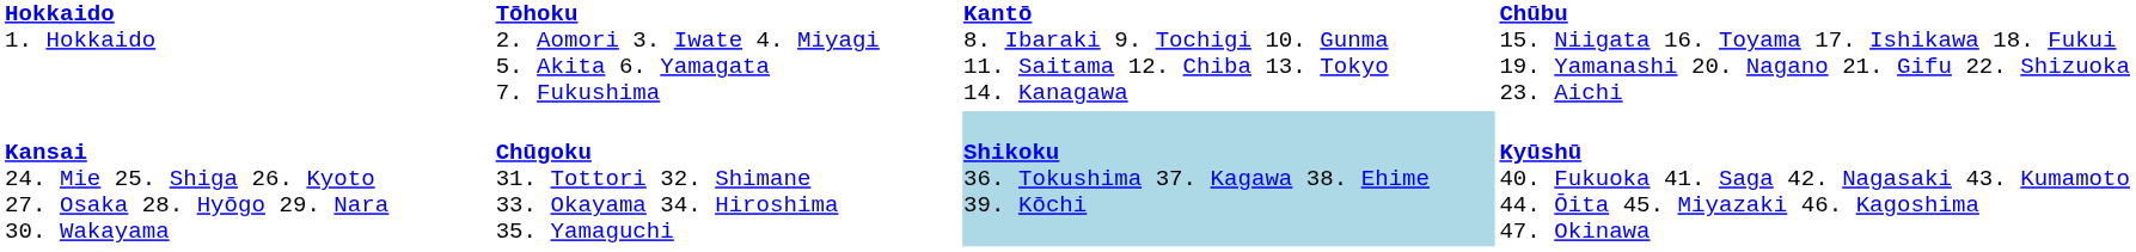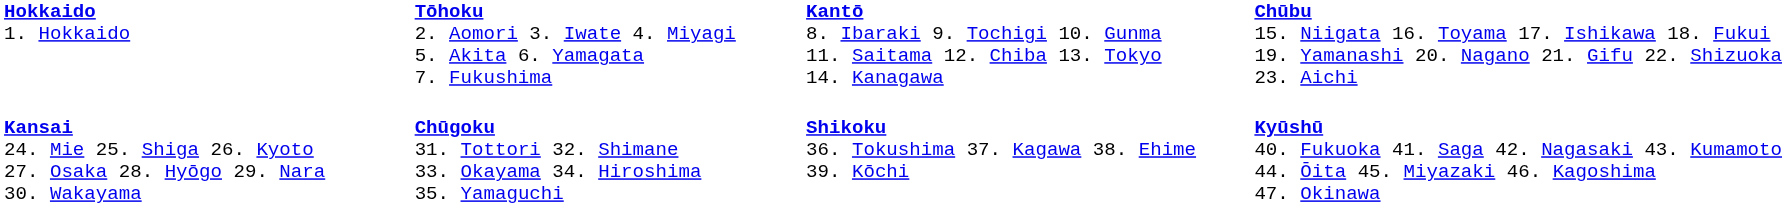row 2 | column 3: lightblue background -> no background
